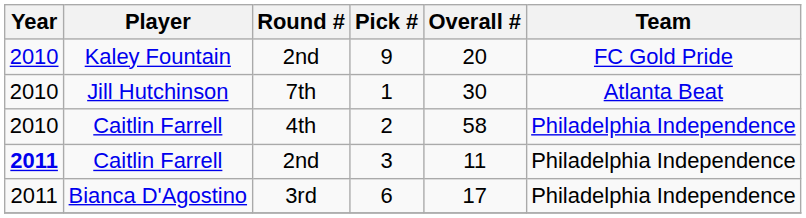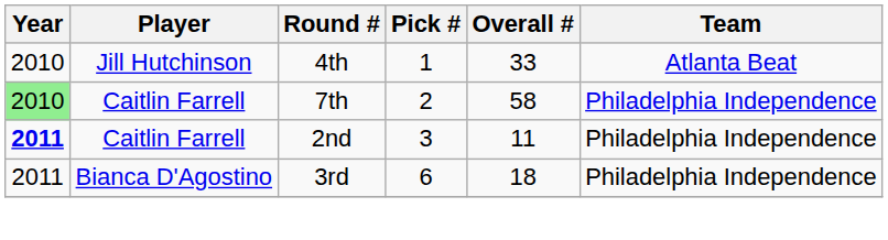- row: 2010 | Kaley Fountain | 2nd | 9 | 20 | FC Gold Pride
1 | Round #: 7th -> 4th
1 | Overall #: 30 -> 33
2 | Year: no background -> lightgreen background
2 | Round #: 4th -> 7th
6 | Overall #: 17 -> 18
